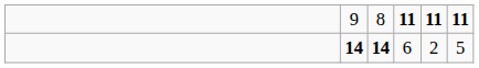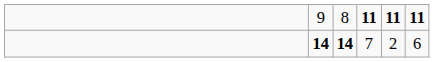row 2 | column 4: 6 -> 7
row 2 | column 6: 5 -> 6
